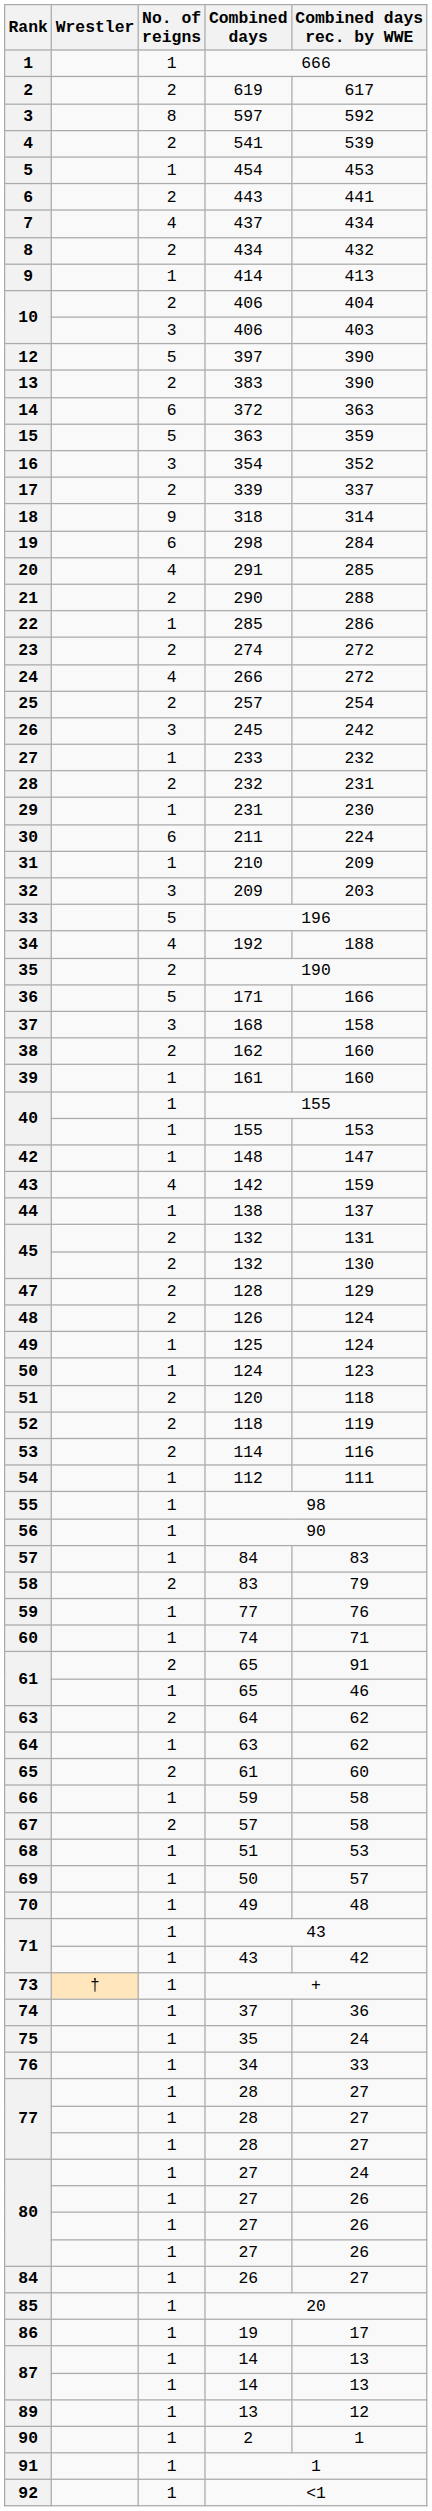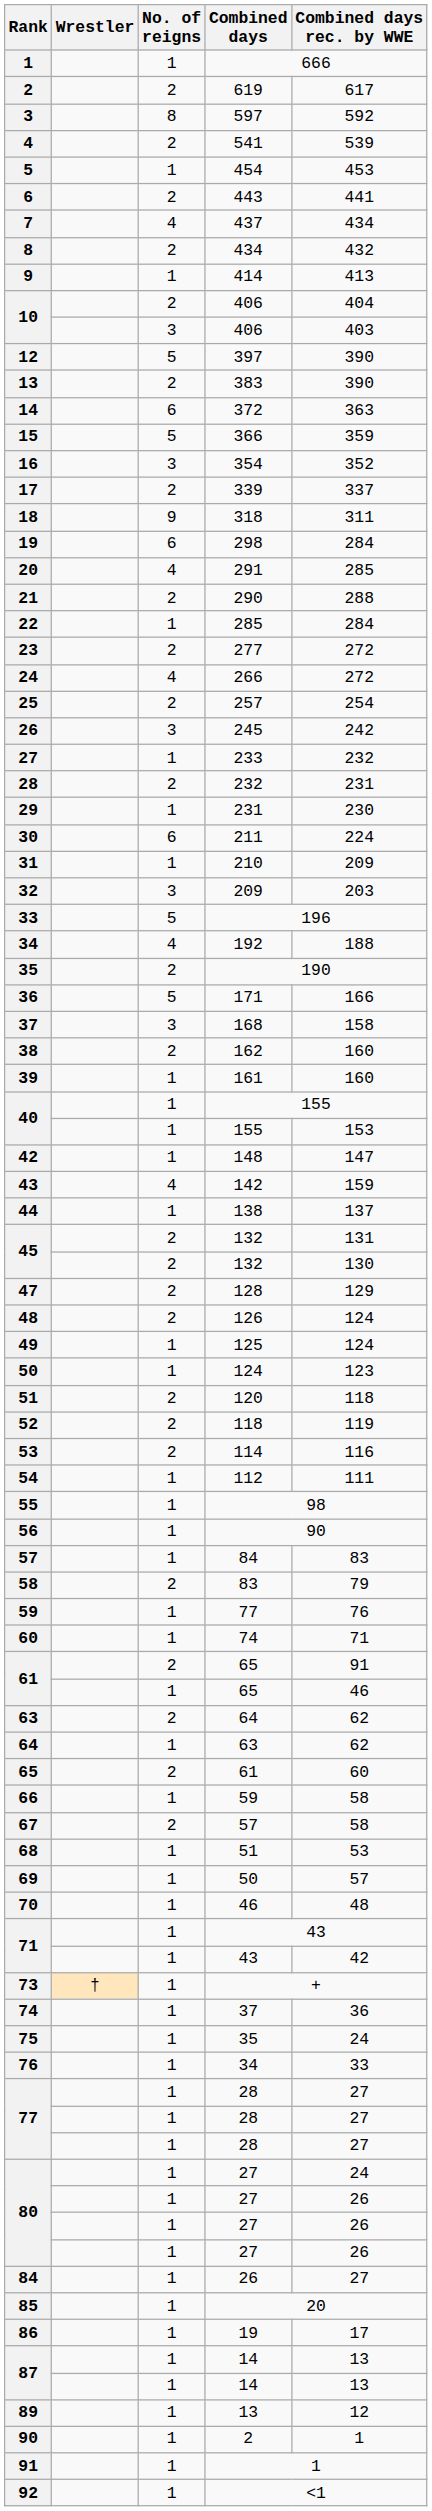15 | Combined days: 363 -> 366
18 | Combined days rec. by WWE: 314 -> 311
22 | Combined days rec. by WWE: 286 -> 284
23 | Combined days: 274 -> 277
70 | Combined days: 49 -> 46
